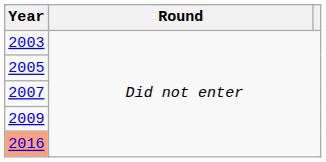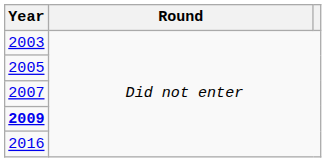2009 | Year: normal -> bold
2016 | Year: lightsalmon background -> no background
